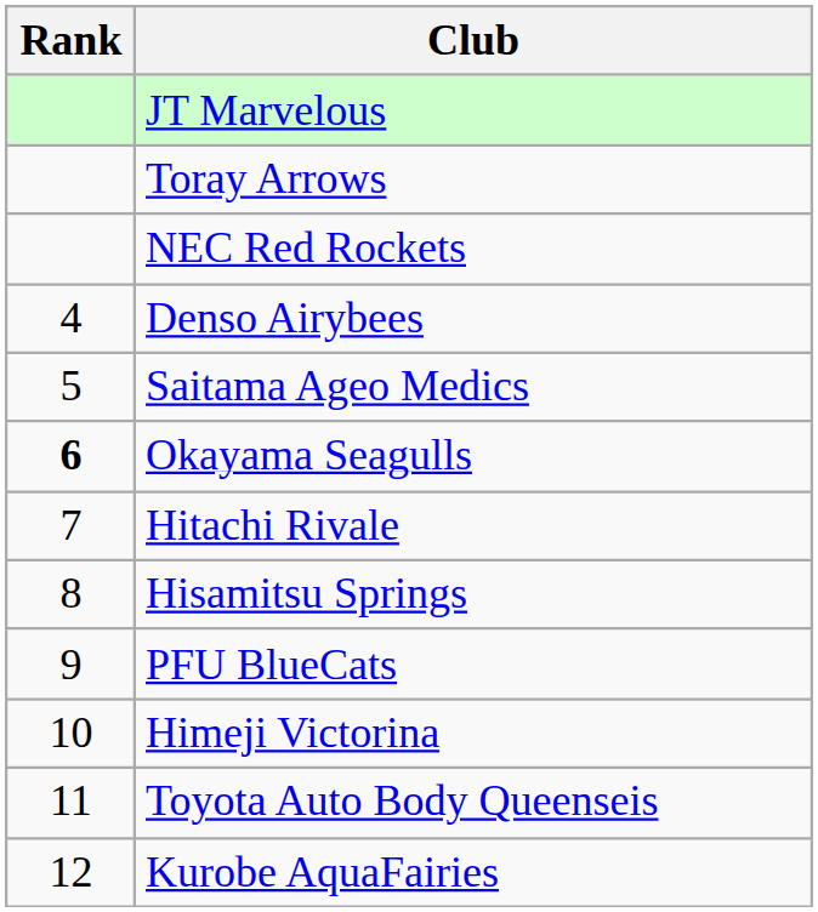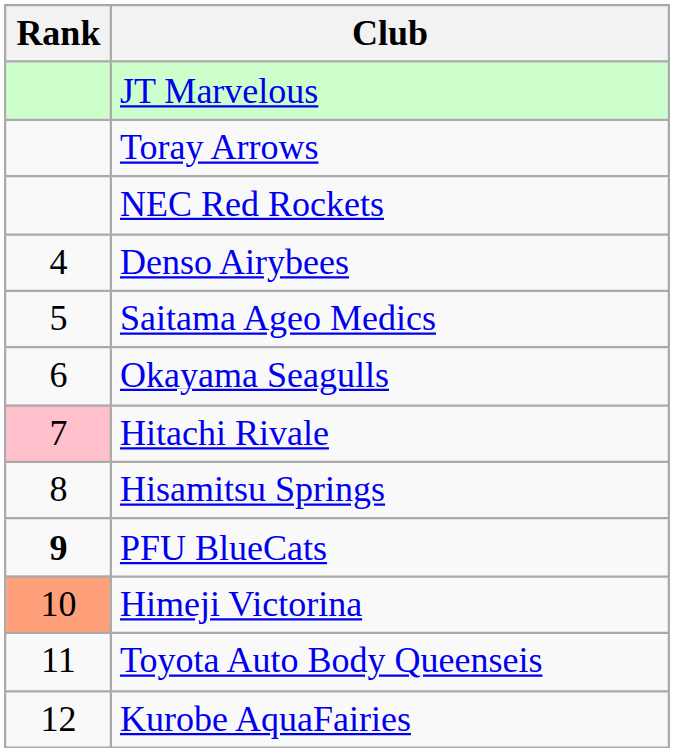Okayama Seagulls | Rank: bold -> normal
Hitachi Rivale | Rank: no background -> pink background
PFU BlueCats | Rank: normal -> bold
Himeji Victorina | Rank: no background -> lightsalmon background
